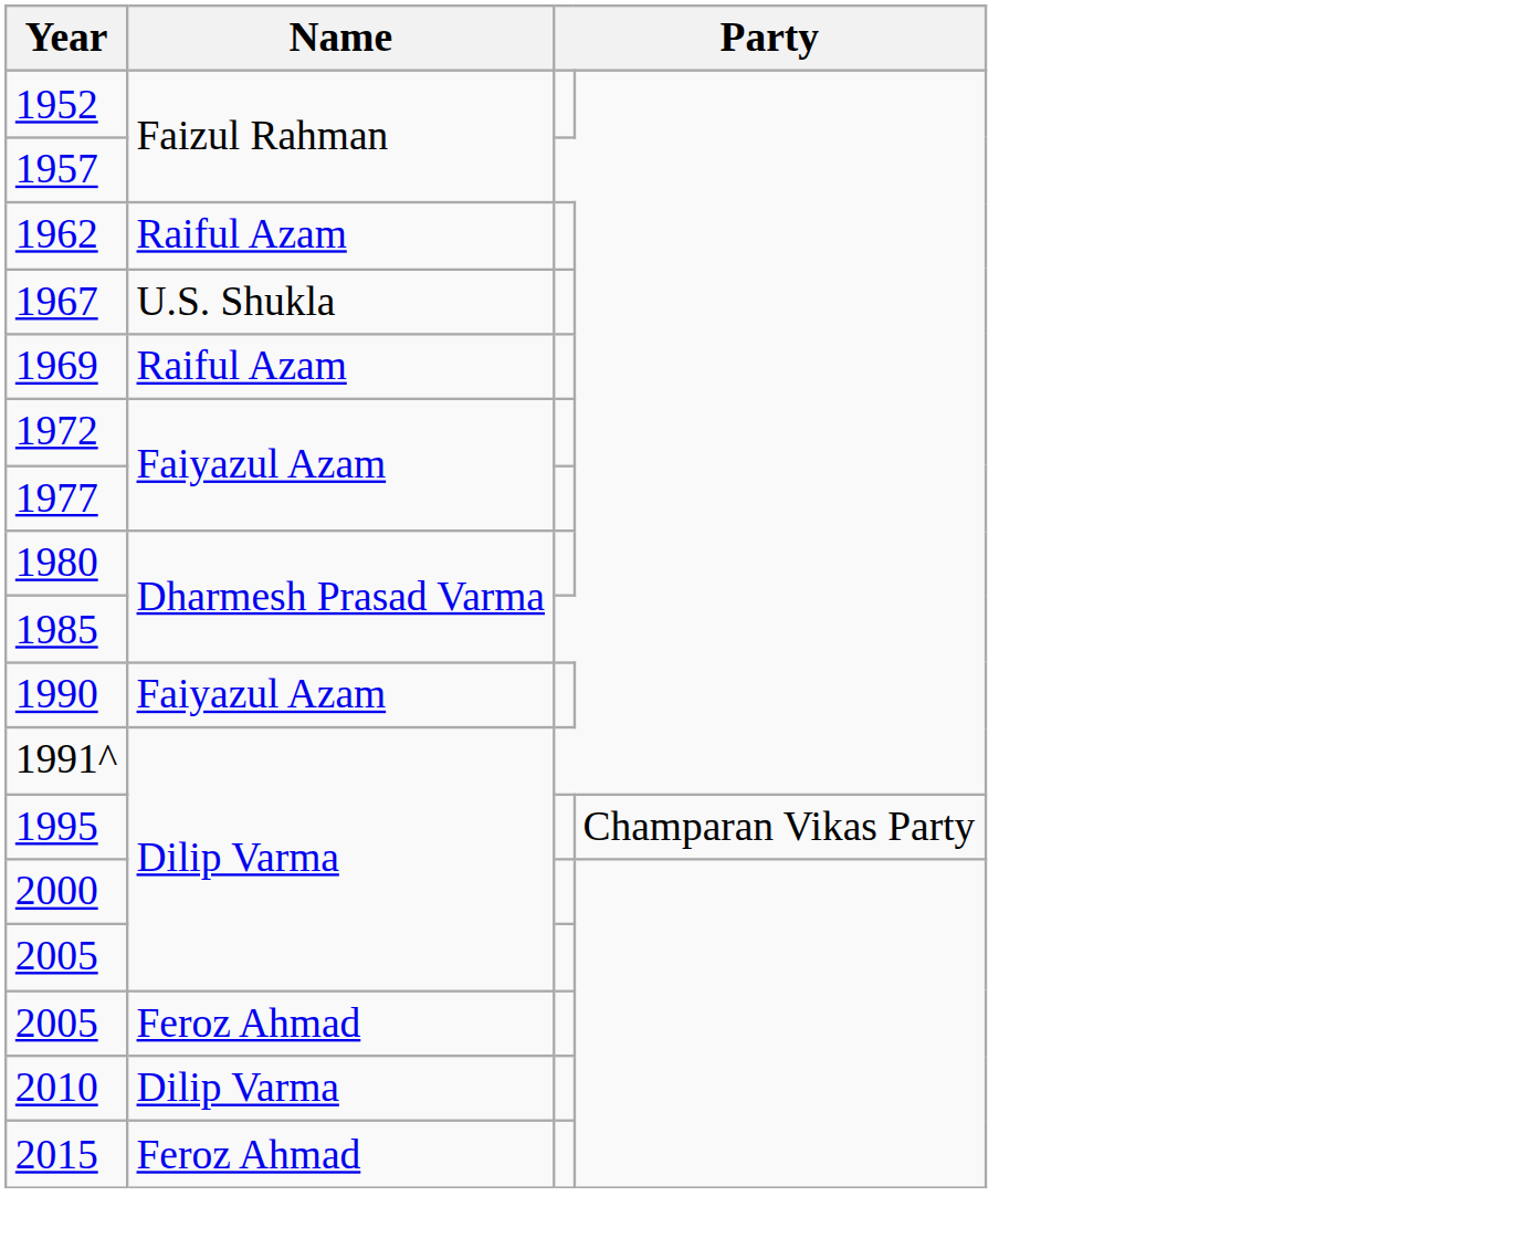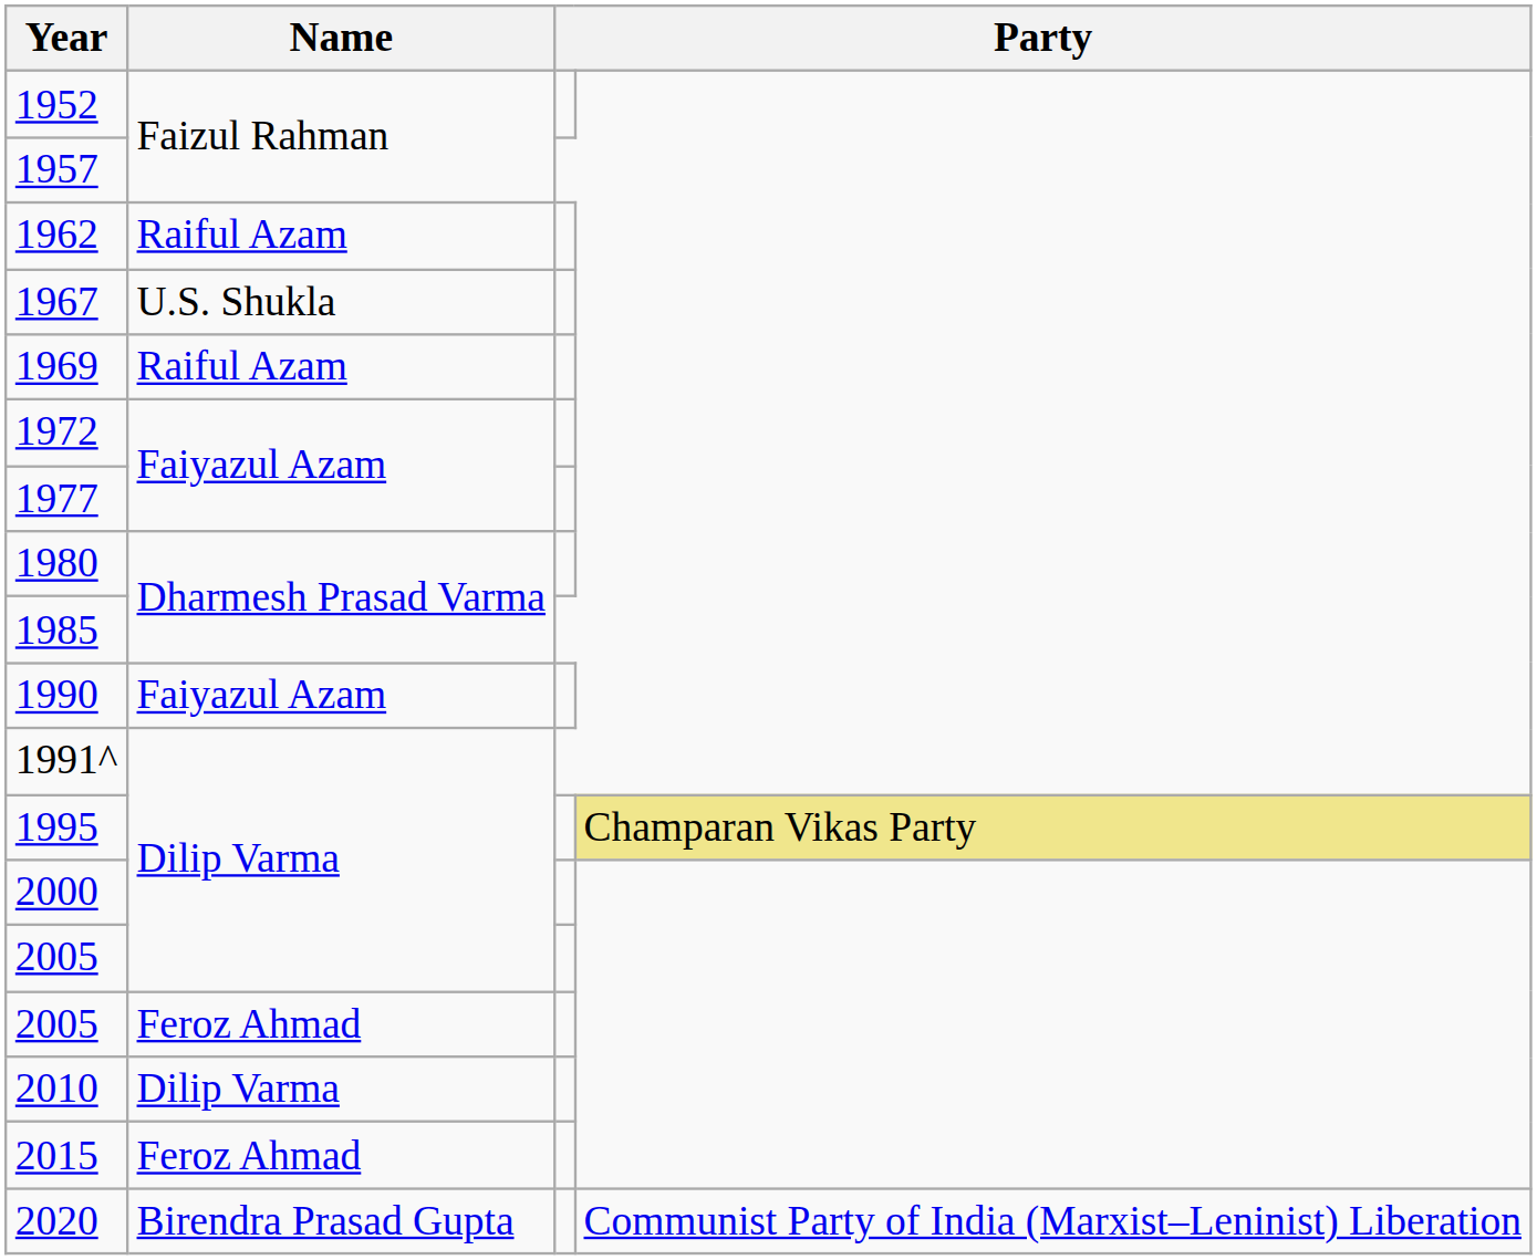1995 | column 4: no background -> khaki background
+ row: 2020 | Birendra Prasad Gupta | Communist Party of India (Marxist–Leninist) Liberation
